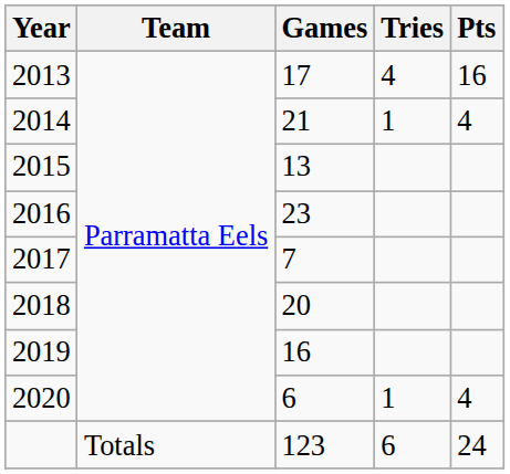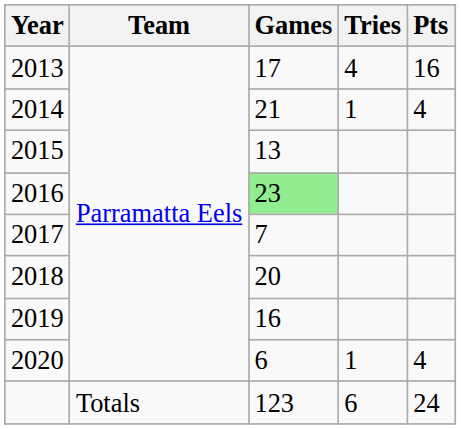2016 | Games: no background -> lightgreen background
